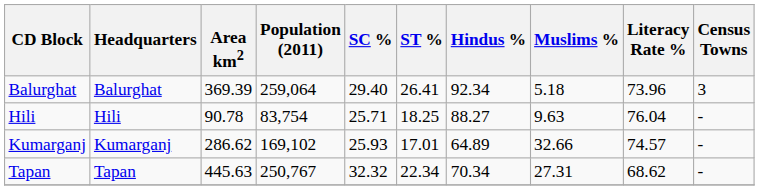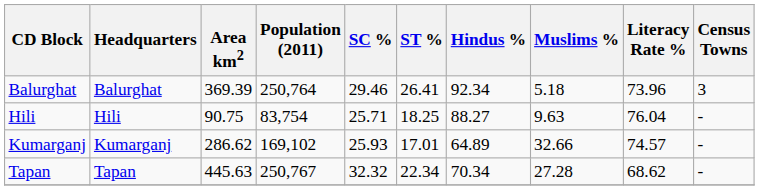row 2 | Population (2011): 259,064 -> 250,764
row 2 | SC %: 29.40 -> 29.46
row 3 | Area km2: 90.78 -> 90.75
row 5 | Muslims %: 27.31 -> 27.28
